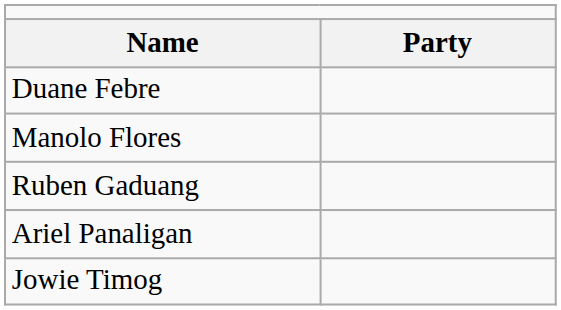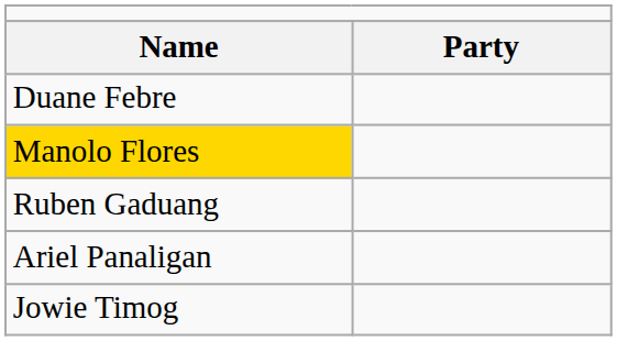Manolo Flores | column 1: no background -> gold background
